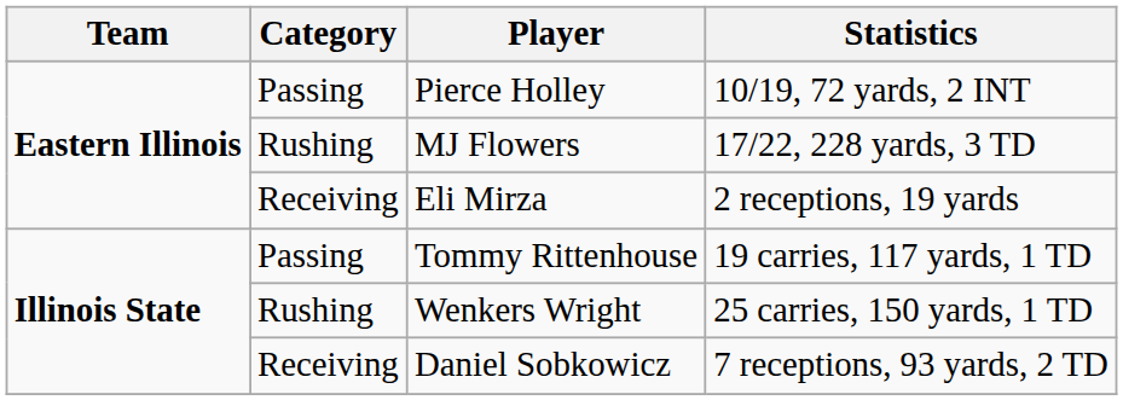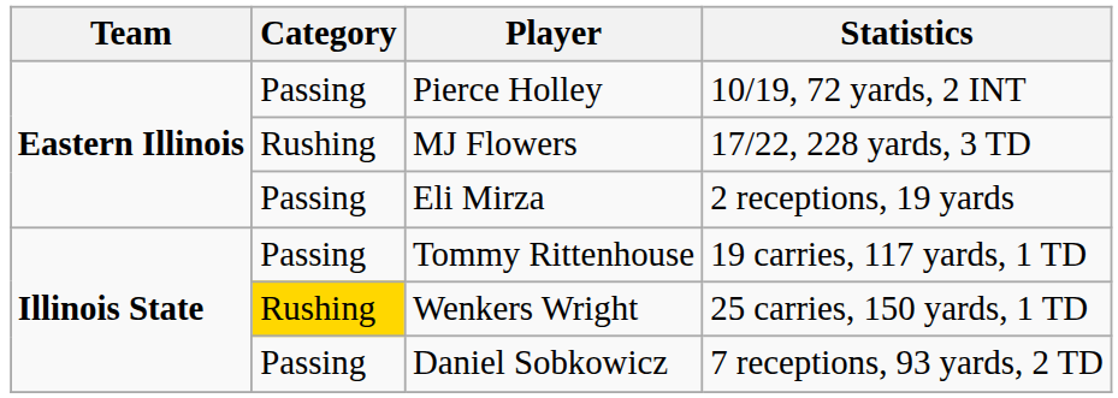Eli Mirza | Category: Receiving -> Passing
Wenkers Wright | Category: no background -> gold background
Daniel Sobkowicz | Category: Receiving -> Passing
